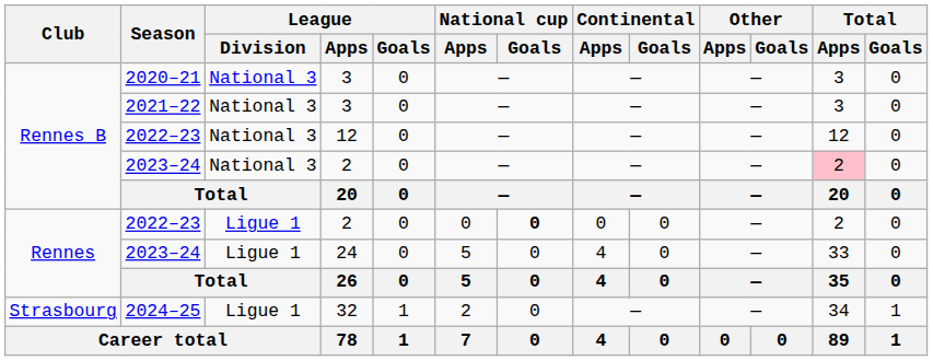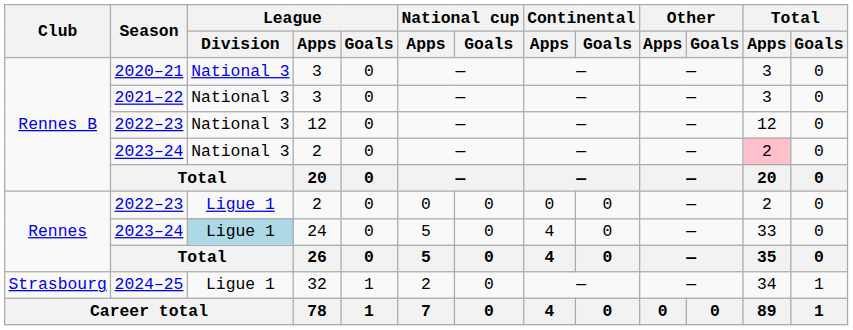2022–23 / 2 | National cup / Goals: bold -> normal
2023–24 / 24 | League / Division: no background -> lightblue background
